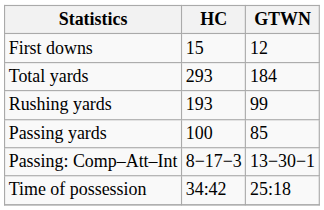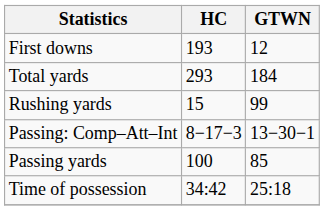First downs | HC: 15 -> 193
Rushing yards | HC: 193 -> 15
rows swapped: Passing yards <-> Passing: Comp–Att–Int
